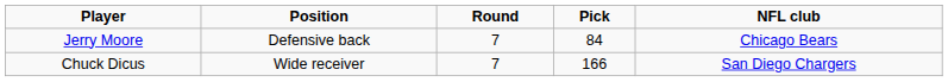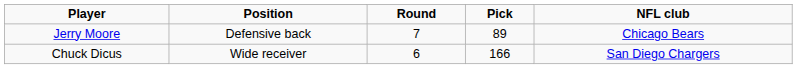Jerry Moore | Pick: 84 -> 89
Chuck Dicus | Round: 7 -> 6
